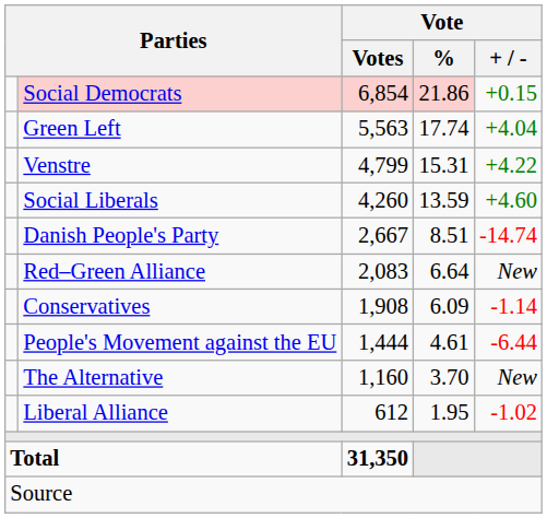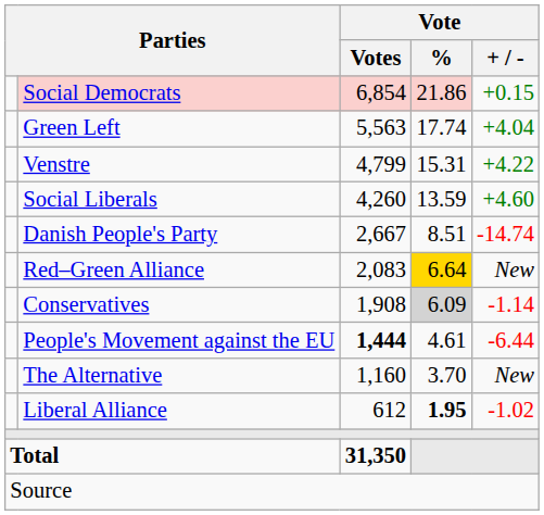Red–Green Alliance | Vote / %: no background -> gold background
Conservatives | Vote / %: no background -> lightgrey background
People's Movement against the EU | Vote / Votes: normal -> bold
Liberal Alliance | Vote / %: normal -> bold
